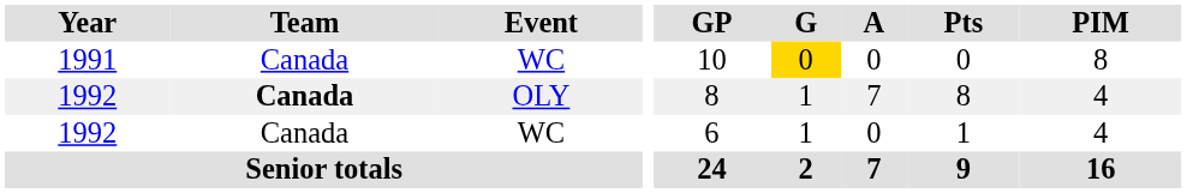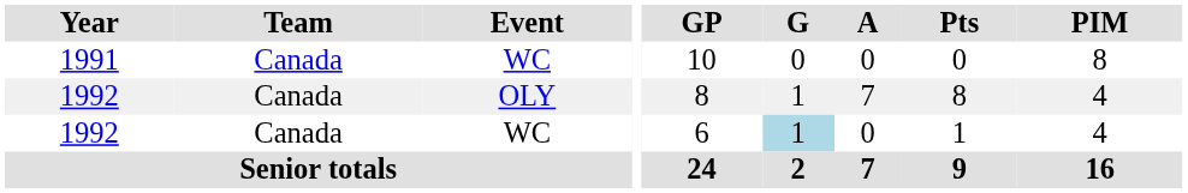1991 | G: gold background -> no background
1992 / OLY | Team: bold -> normal
1992 / WC | G: no background -> lightblue background
